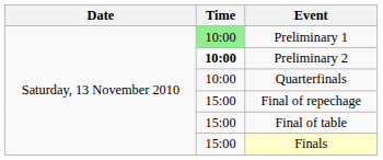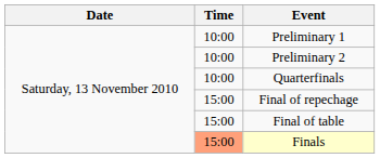Preliminary 1 | Time: lightgreen background -> no background
Preliminary 2 | Time: bold -> normal
Finals | Time: no background -> lightsalmon background
